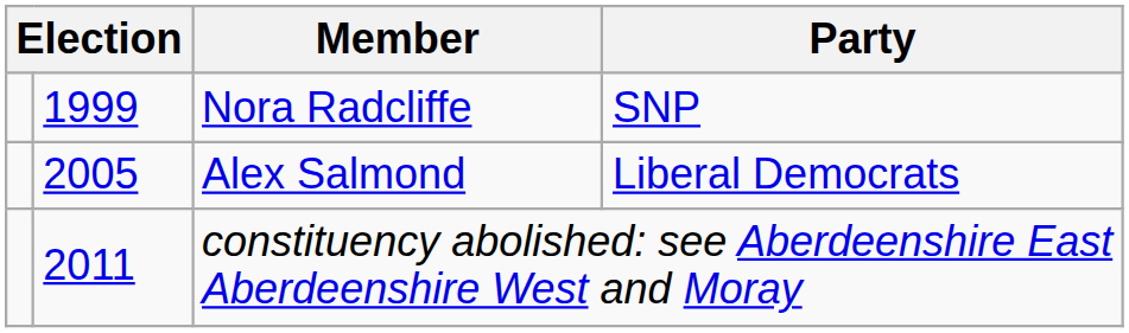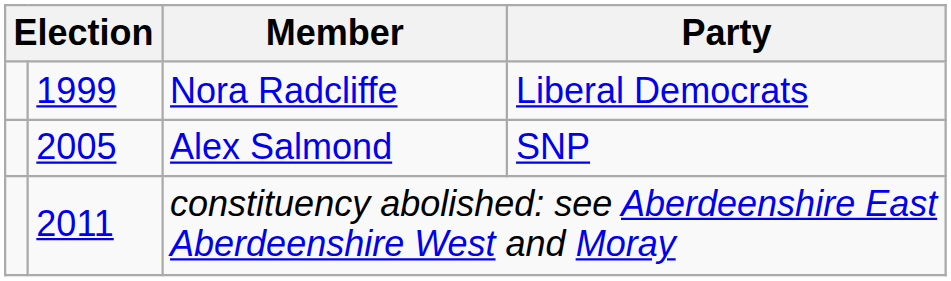Nora Radcliffe | Party: SNP -> Liberal Democrats
Alex Salmond | Party: Liberal Democrats -> SNP
